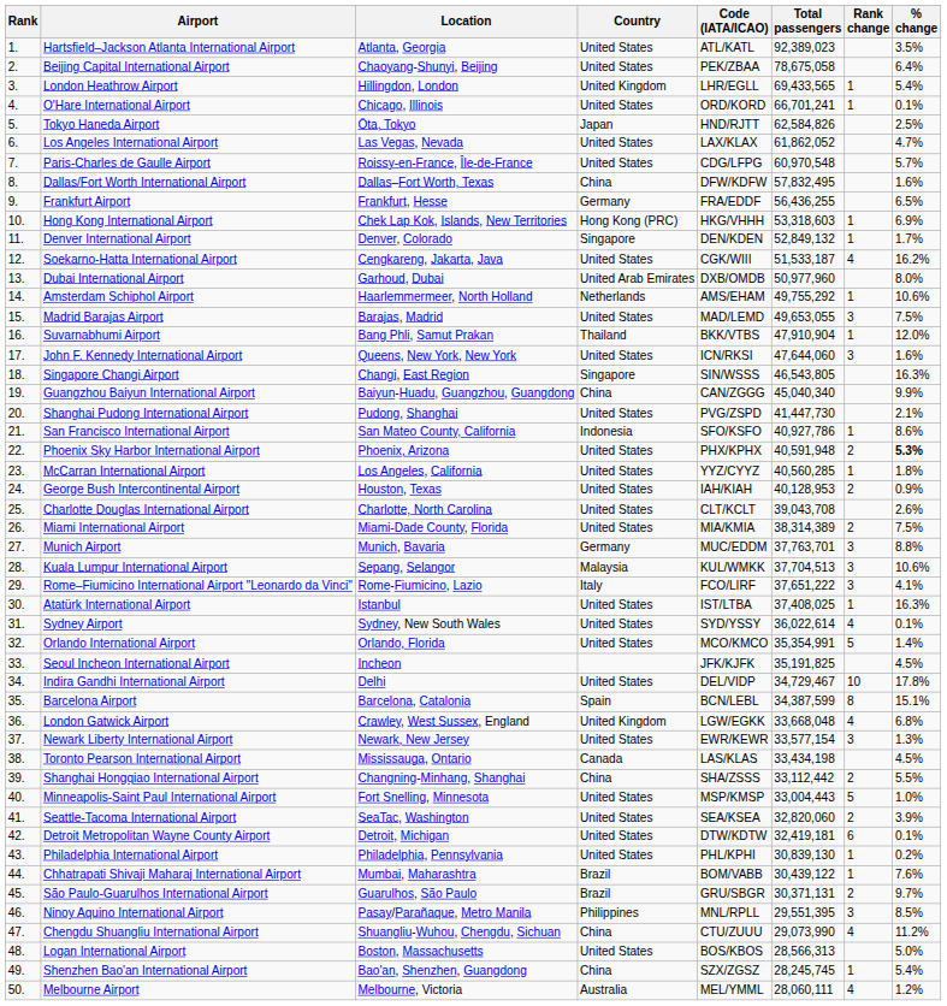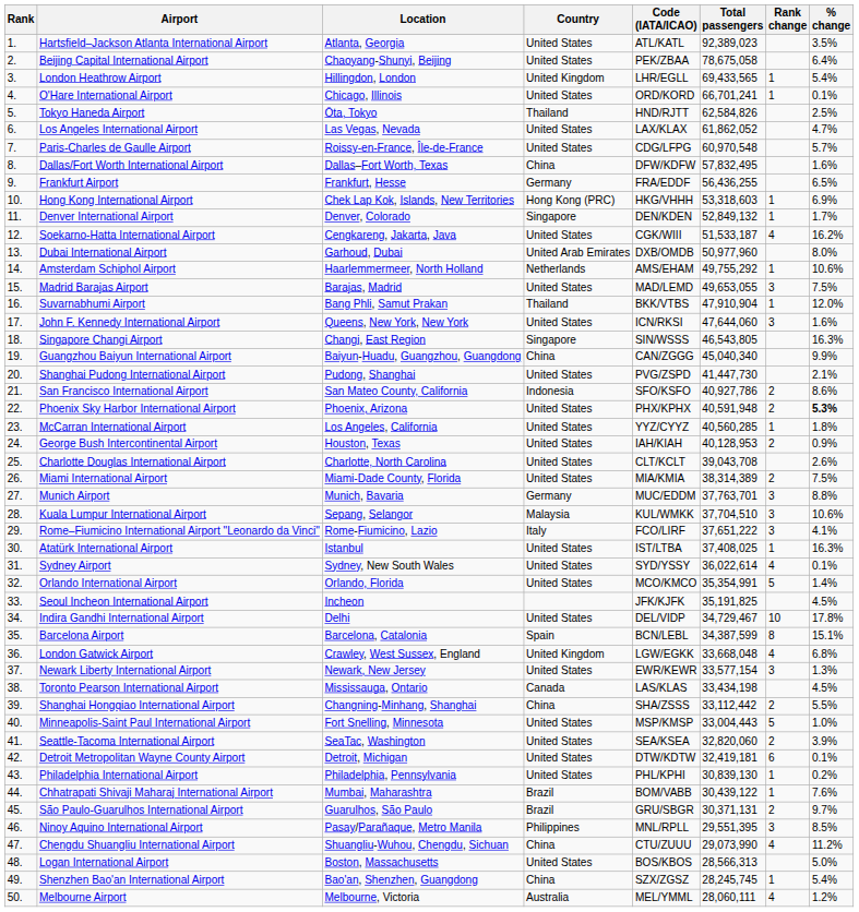Tokyo Haneda Airport | Country: Japan -> Thailand
San Francisco International Airport | Rank change: 1 -> 2
Kuala Lumpur International Airport | Total passengers: 37,704,513 -> 37,704,510
